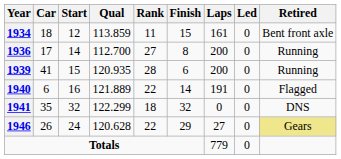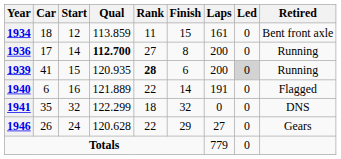1936 | Qual: normal -> bold
1939 | Rank: normal -> bold
1939 | Led: no background -> lightgrey background
1946 | Retired: khaki background -> no background
